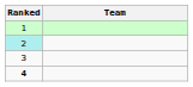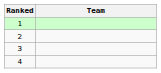2 | Ranked: paleturquoise background -> no background
4 | Ranked: bold -> normal
